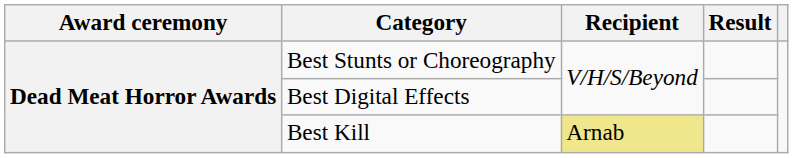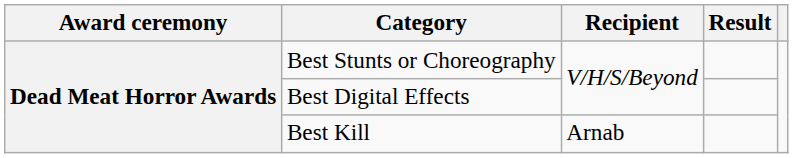Best Kill | Recipient: khaki background -> no background
